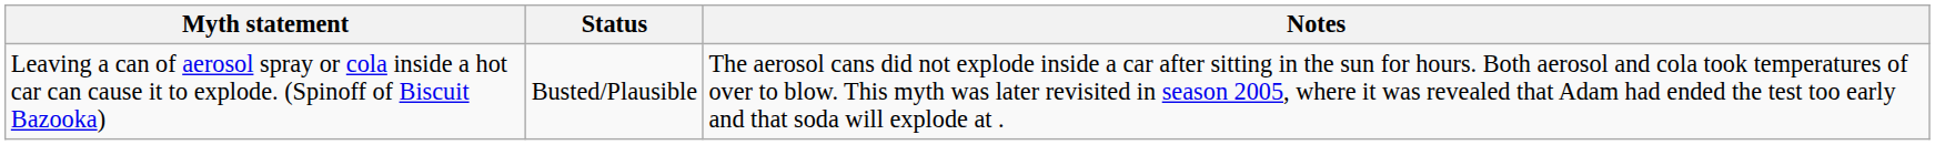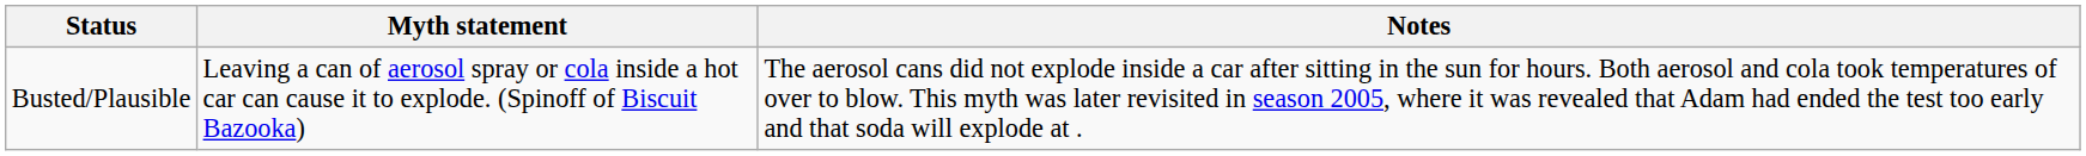columns swapped: Myth statement <-> Status
